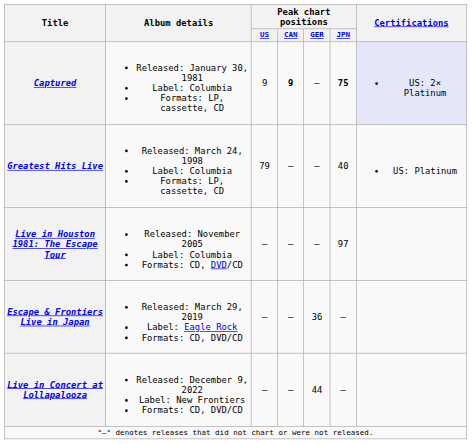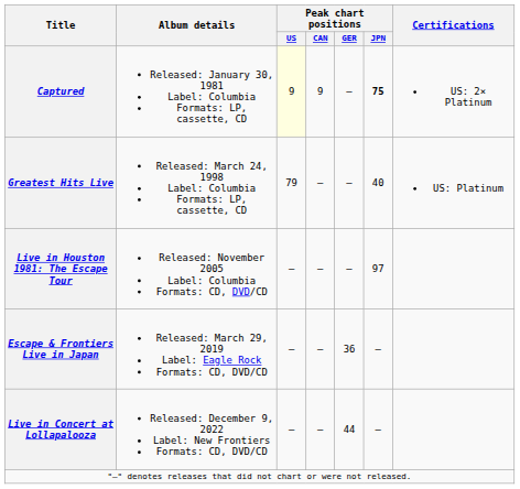Captured | Peak chart positions / US: no background -> lightyellow background
Captured | Peak chart positions / CAN: bold -> normal
Captured | Certifications: lavender background -> no background
